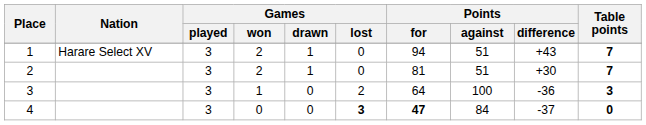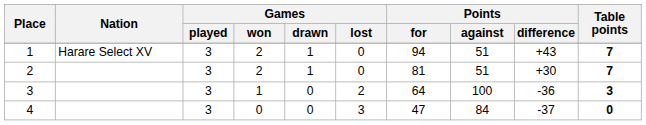4 | Games / lost: bold -> normal
4 | Points / for: bold -> normal
